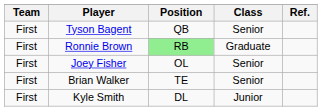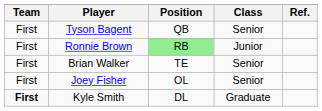Ronnie Brown | Class: Graduate -> Junior
rows swapped: Brian Walker <-> Joey Fisher
Kyle Smith | Team: normal -> bold
Kyle Smith | Class: Junior -> Graduate
